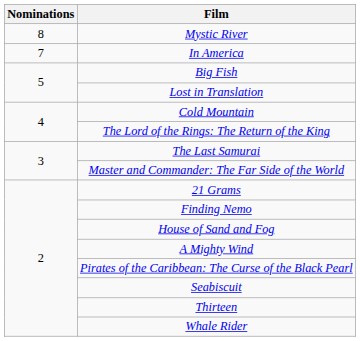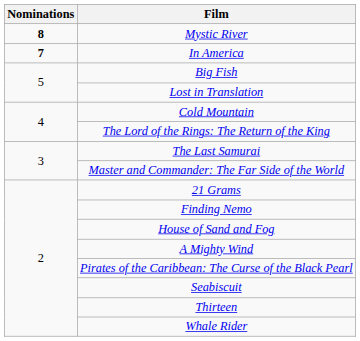Mystic River | Nominations: normal -> bold
In America | Nominations: normal -> bold
